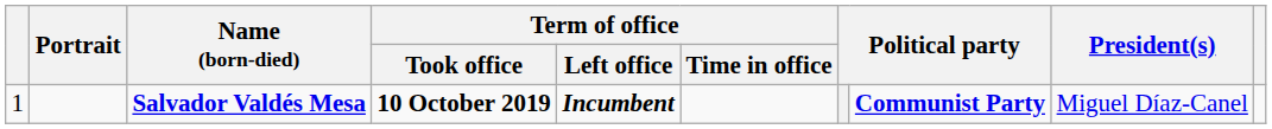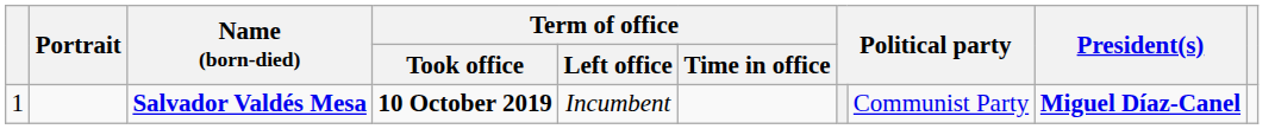Salvador Valdés Mesa | Term of office / Left office: bold -> normal
Salvador Valdés Mesa | column 8: bold -> normal
Salvador Valdés Mesa | President(s): normal -> bold
